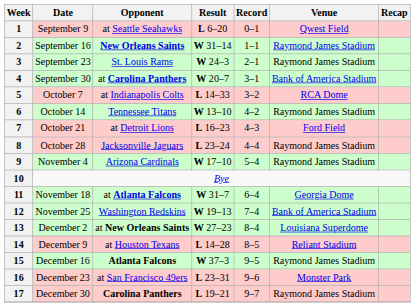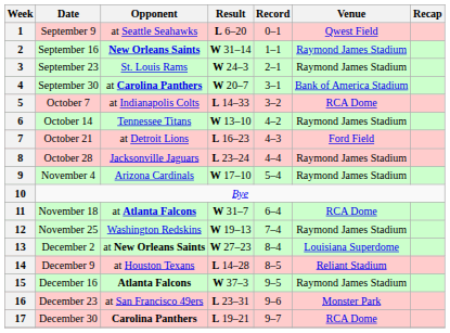11 | Venue: Georgia Dome -> RCA Dome
12 | Venue: Bank of America Stadium -> Raymond James Stadium
17 | Venue: Raymond James Stadium -> RCA Dome
